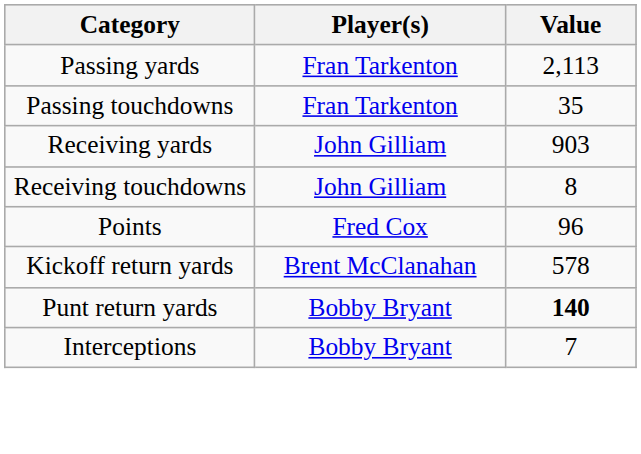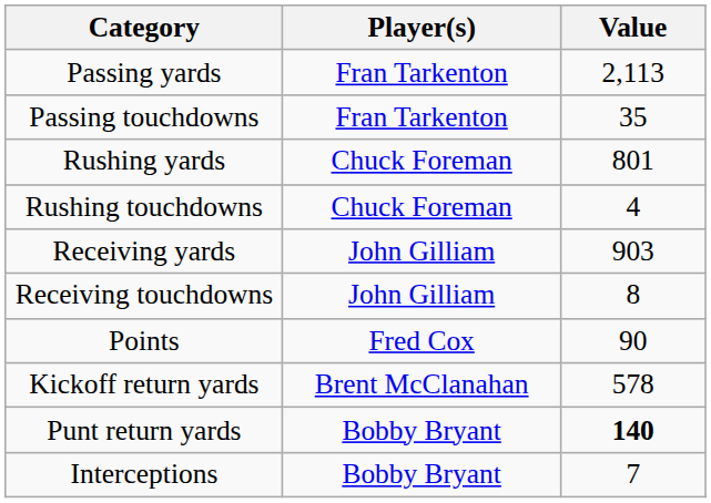+ row: Rushing yards | Chuck Foreman | 801
+ row: Rushing touchdowns | Chuck Foreman | 4
Points | Value: 96 -> 90
